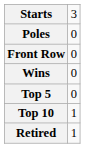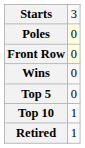Poles | column 2: no background -> lightyellow background
Front Row | column 2: no background -> lightyellow background
